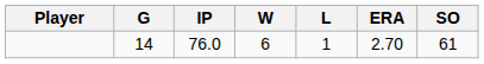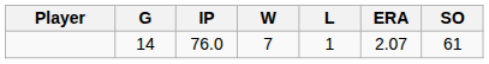row 2 | W: 6 -> 7
row 2 | ERA: 2.70 -> 2.07
